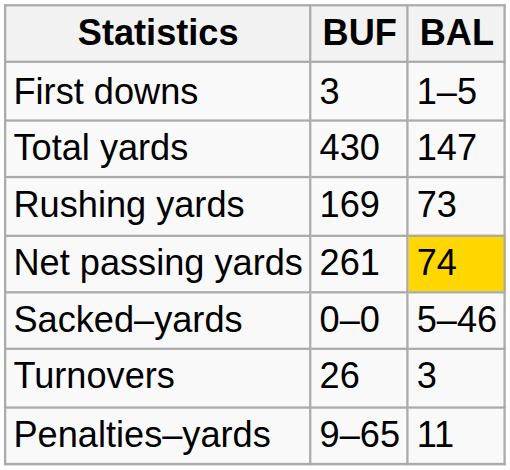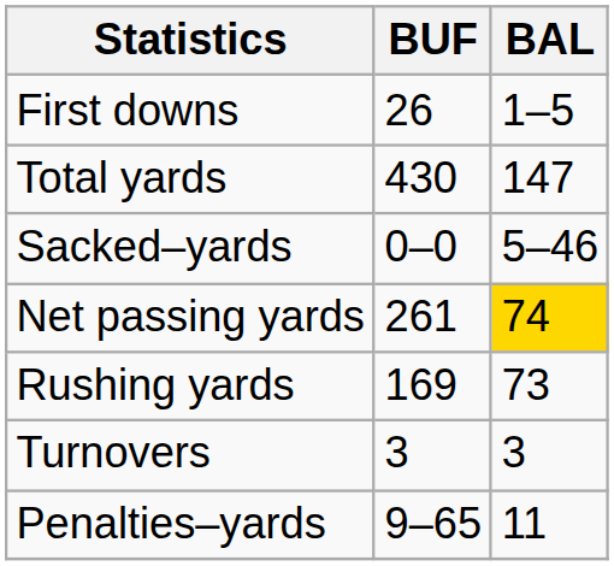First downs | BUF: 3 -> 26
rows swapped: Rushing yards <-> Sacked–yards
Turnovers | BUF: 26 -> 3
